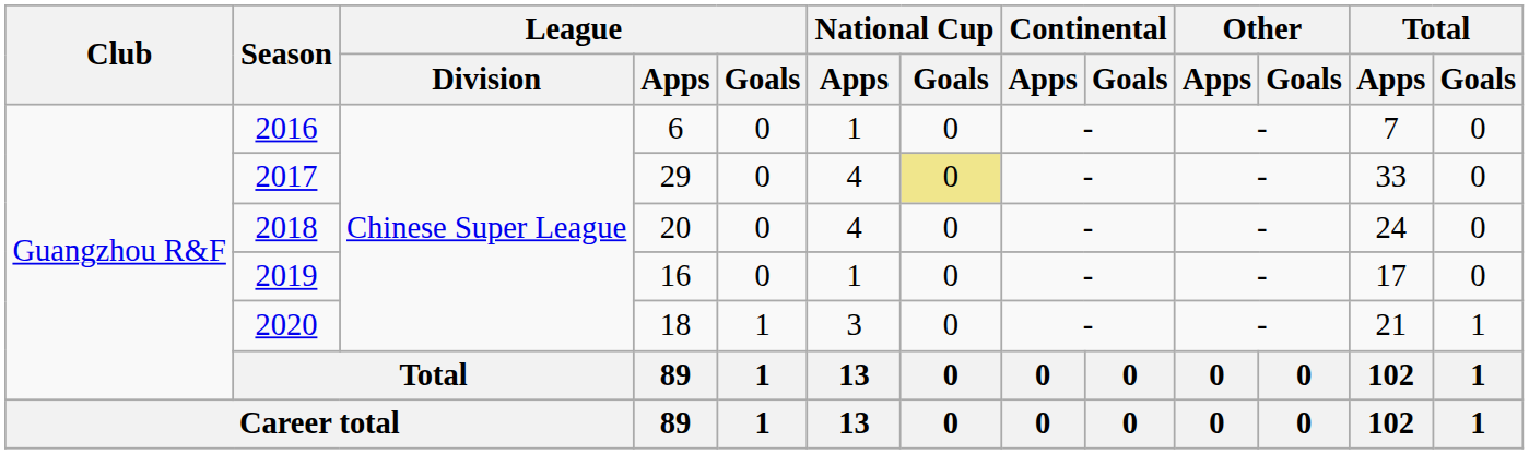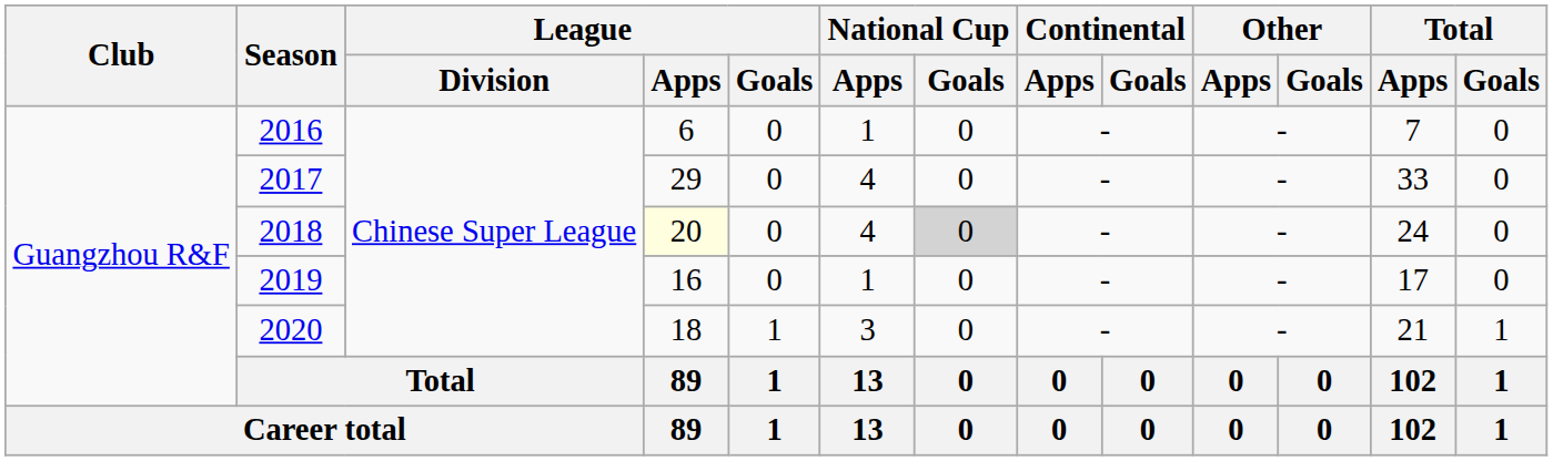2017 | National Cup / Goals: khaki background -> no background
2018 | League / Apps: no background -> lightyellow background
2018 | National Cup / Goals: no background -> lightgrey background
